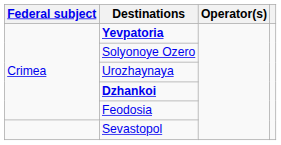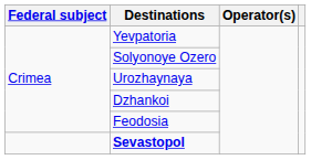Yevpatoria | Destinations: bold -> normal
Dzhankoi | Destinations: bold -> normal
Sevastopol | Destinations: normal -> bold
